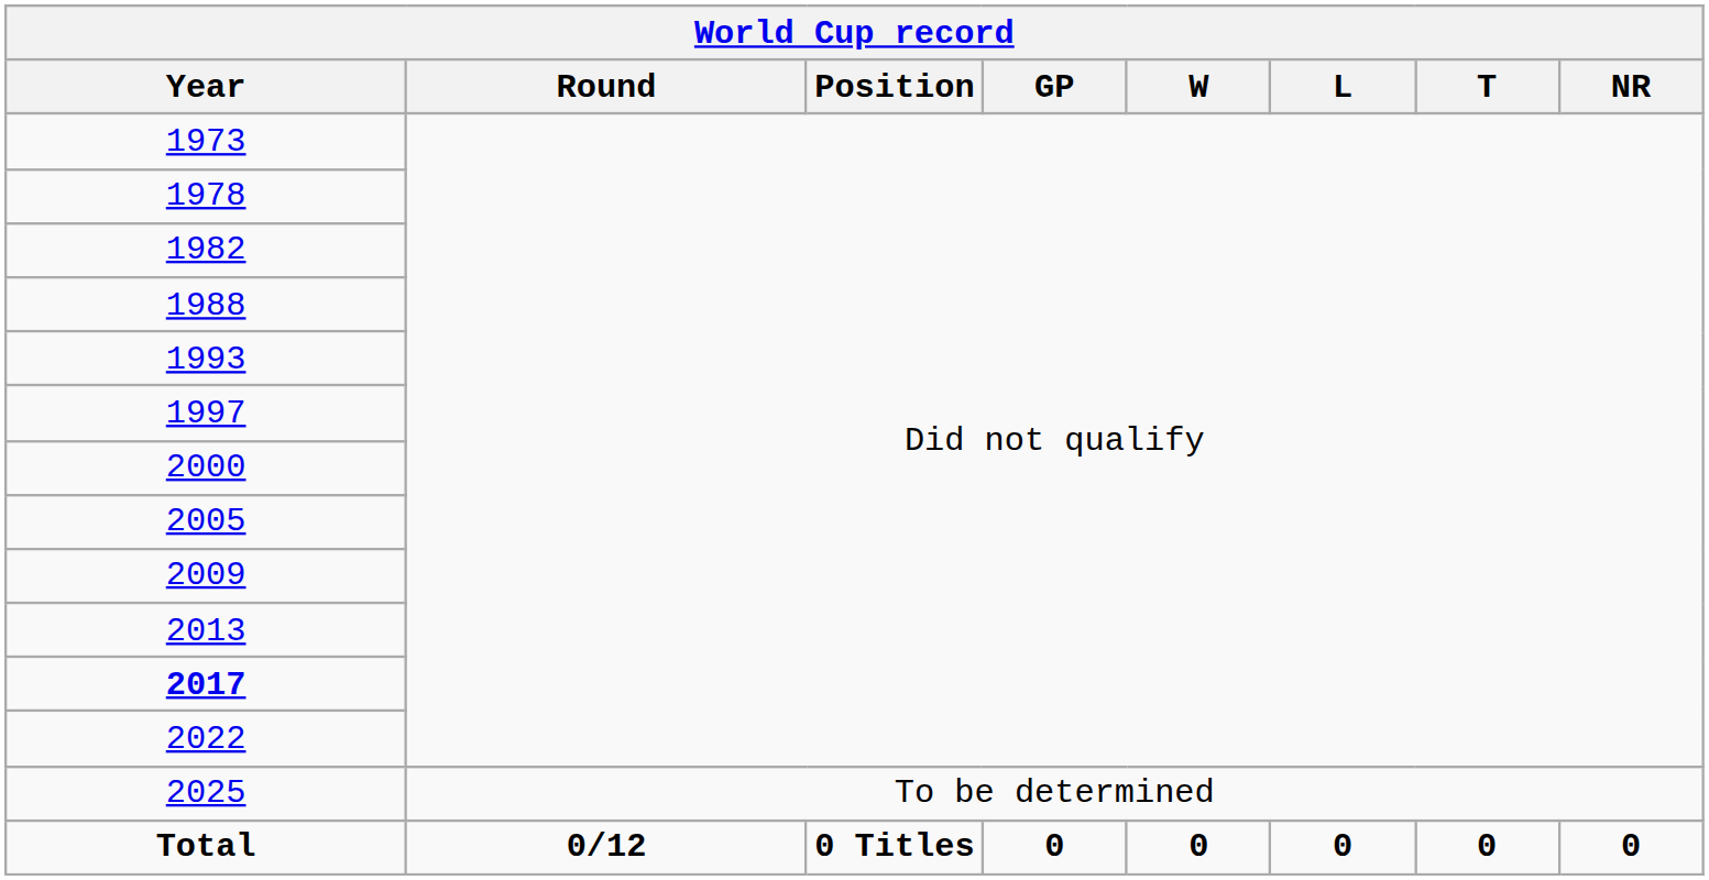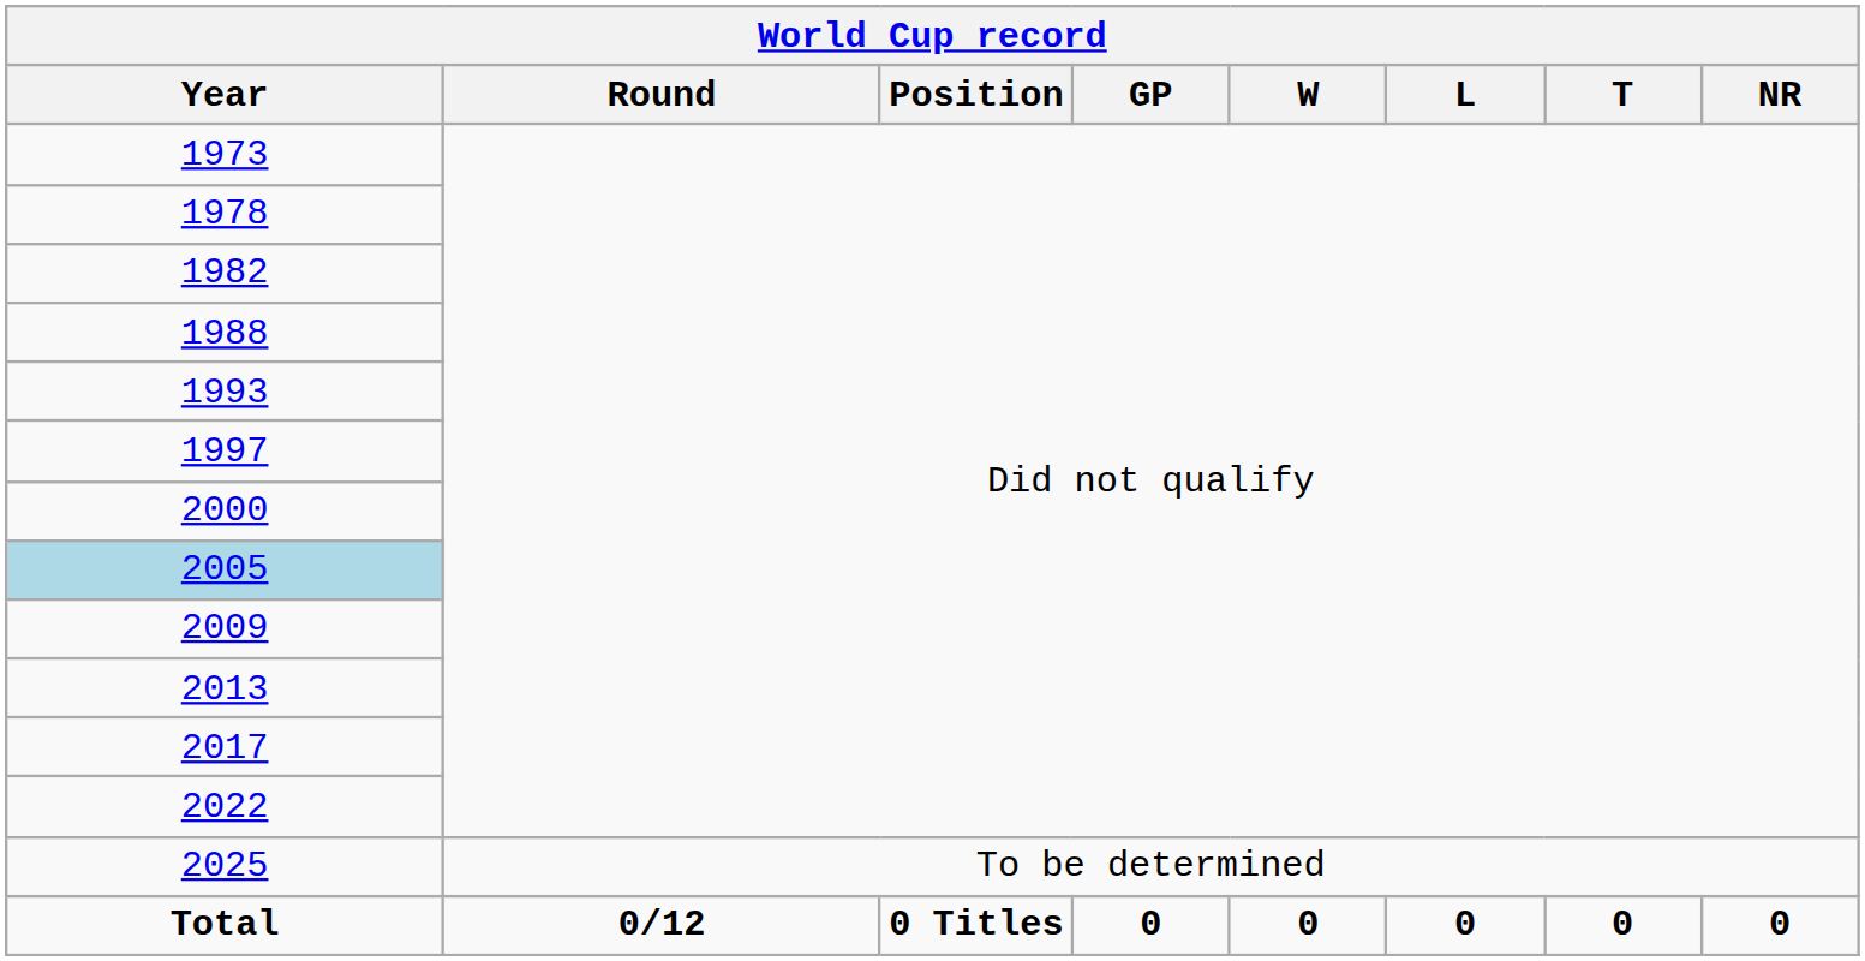2005 | World Cup record / Year: no background -> lightblue background
2017 | World Cup record / Year: bold -> normal
